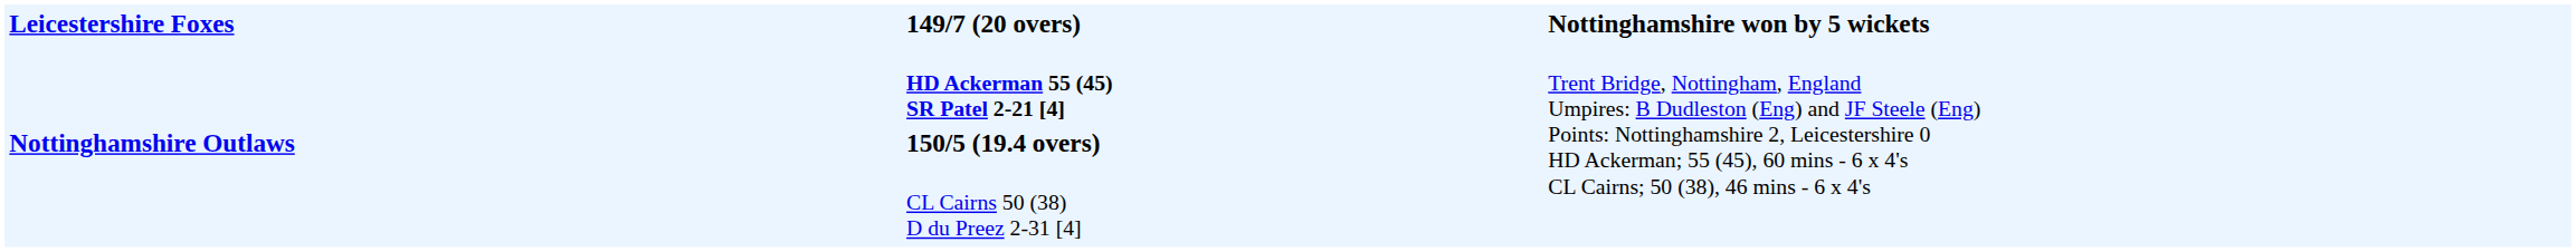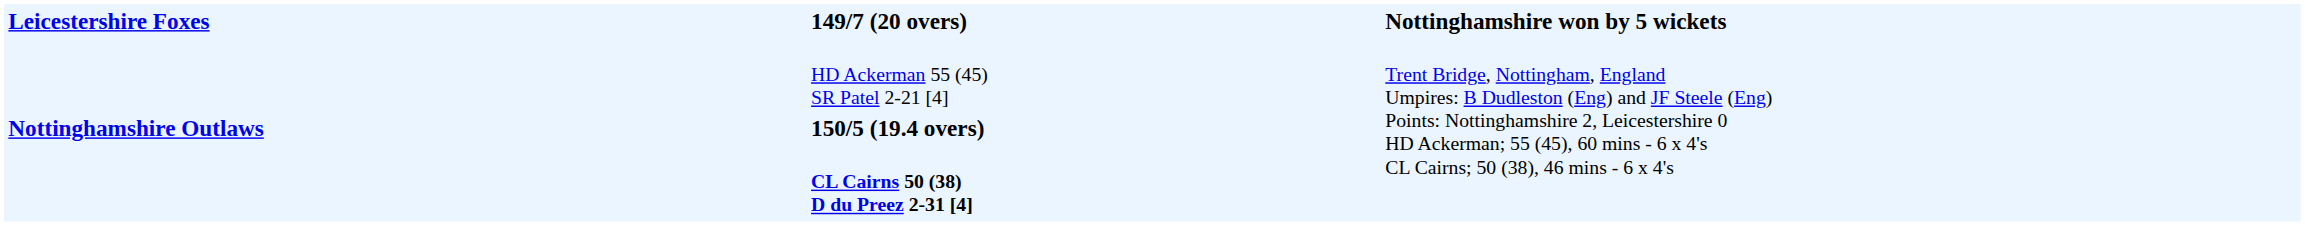HD Ackerman 55 (45) SR Patel 2-21 [4] | 149/7 (20 overs): bold -> normal
CL Cairns 50 (38) D du Preez 2-31 [4] | 149/7 (20 overs): normal -> bold
